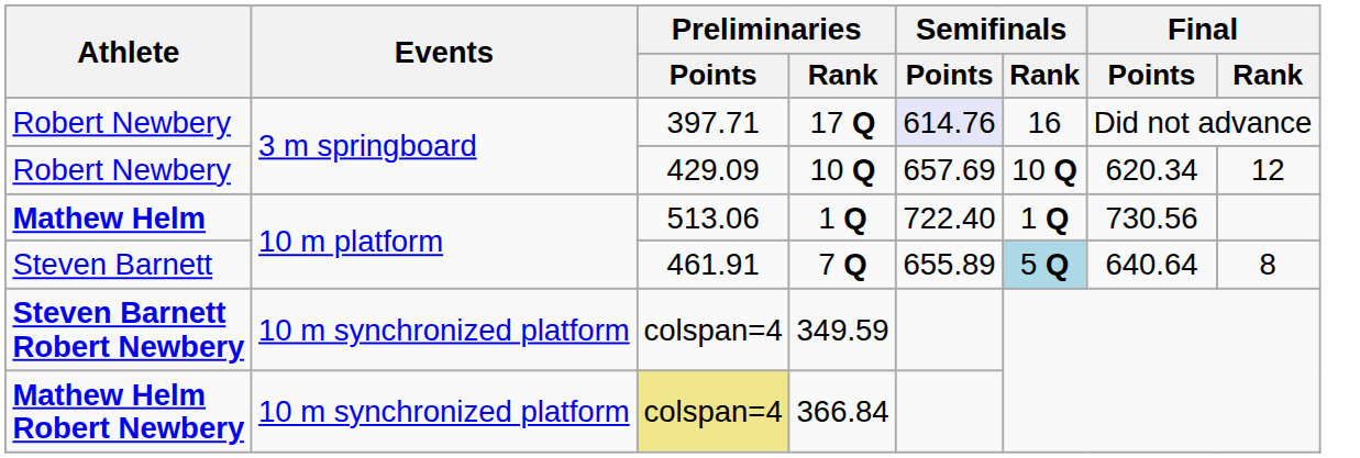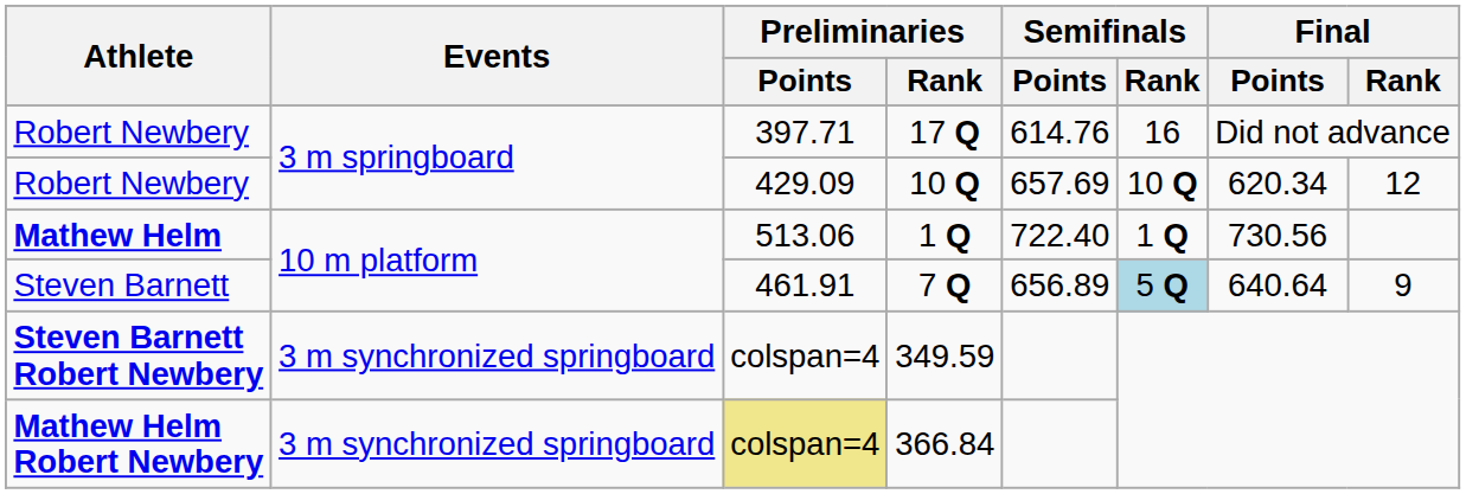17 Q | Semifinals / Points: lavender background -> no background
7 Q | Semifinals / Points: 655.89 -> 656.89
7 Q | Final / Rank: 8 -> 9
349.59 | Events: 10 m synchronized platform -> 3 m synchronized springboard
366.84 | Events: 10 m synchronized platform -> 3 m synchronized springboard
